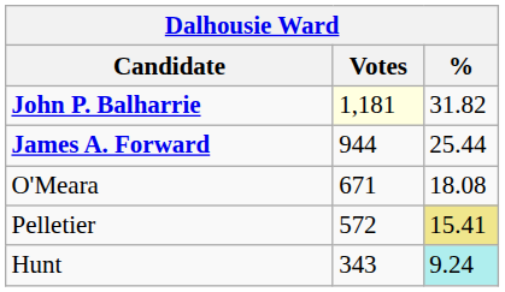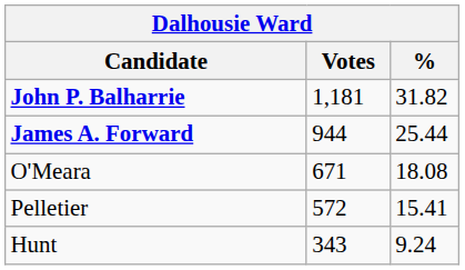John P. Balharrie | Votes: lightyellow background -> no background
Pelletier | %: khaki background -> no background
Hunt | %: paleturquoise background -> no background
